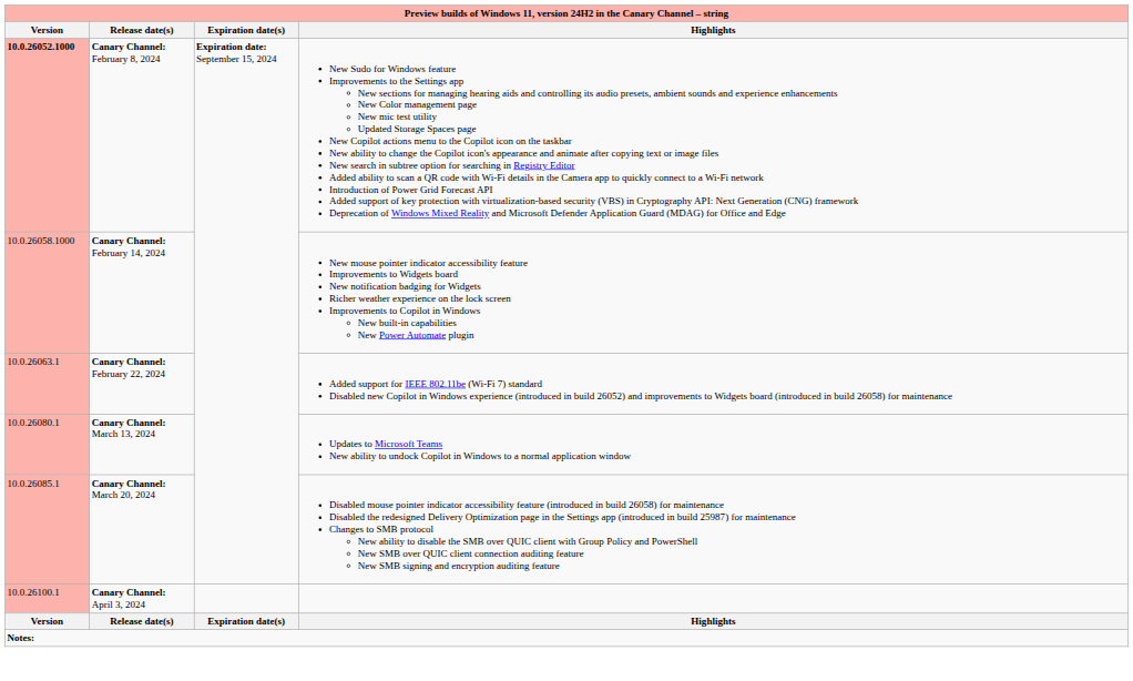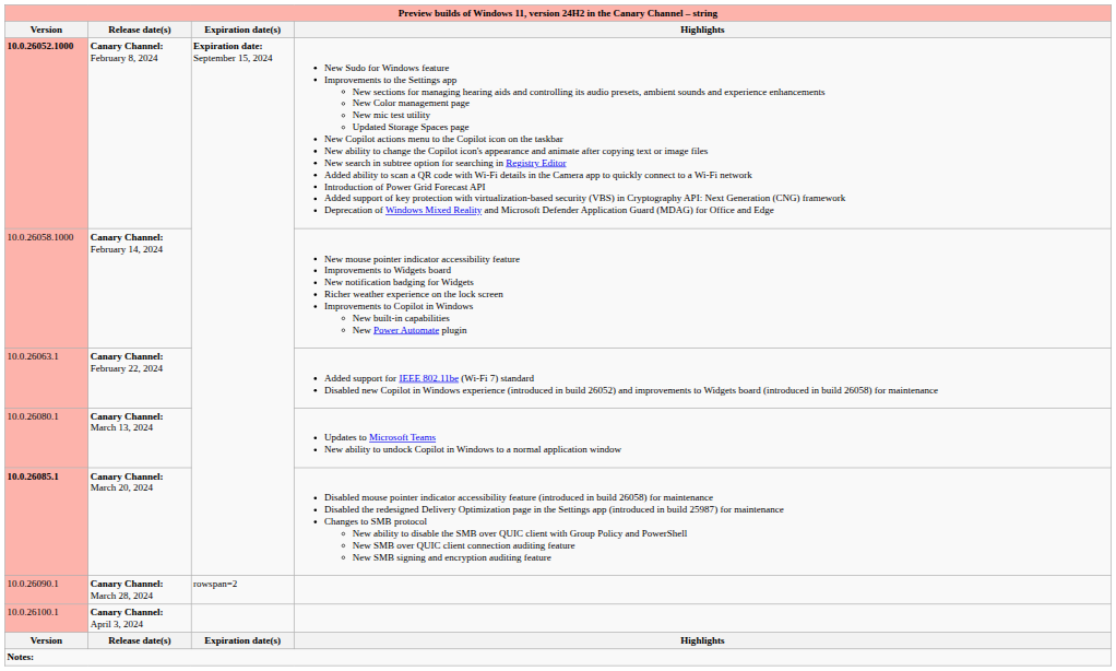Canary Channel: March 20, 2024 | Version: normal -> bold
+ row: 10.0.26090.1 | Canary Channel: March 28, 2024 | rowspan=2
